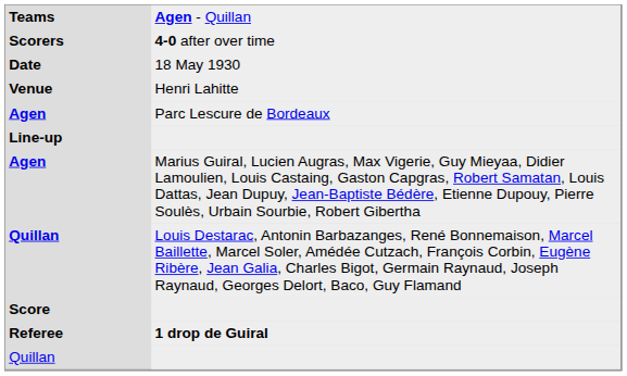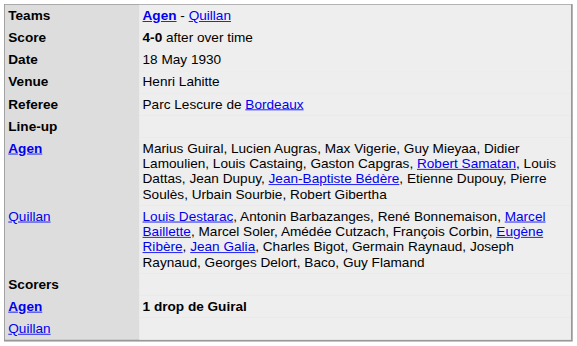row 2 | column 1: Scorers -> Score
row 5 | column 1: Agen -> Referee
row 8 | column 1: bold -> normal
row 9 | column 1: Score -> Scorers
row 10 | column 1: Referee -> Agen
